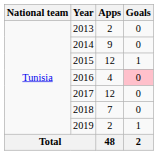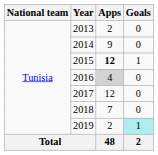2015 | Apps: normal -> bold
2016 | Apps: no background -> lightgrey background
2016 | Goals: pink background -> no background
2019 | Goals: no background -> paleturquoise background
